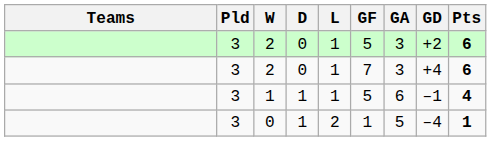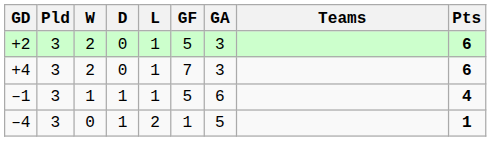columns swapped: Teams <-> GD
